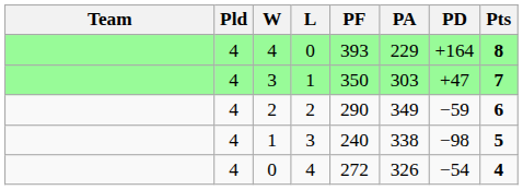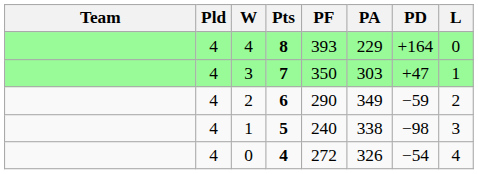columns swapped: L <-> Pts
